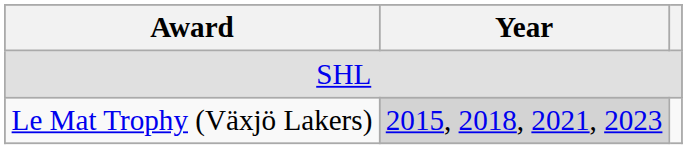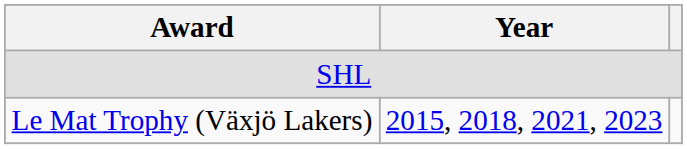Le Mat Trophy (Växjö Lakers) | Year: lightgrey background -> no background
